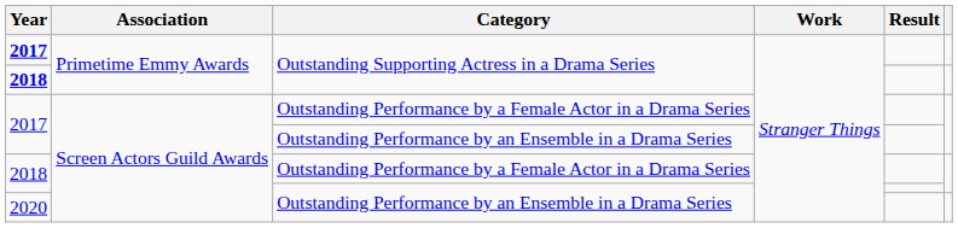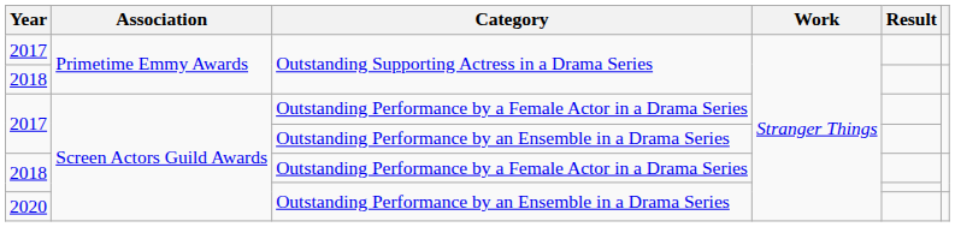2017 / Outstanding Supporting Actress in a Drama Series | Year: bold -> normal
2018 / Outstanding Supporting Actress in a Drama Series | Year: bold -> normal
